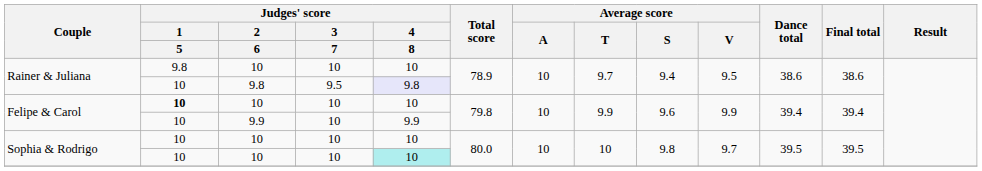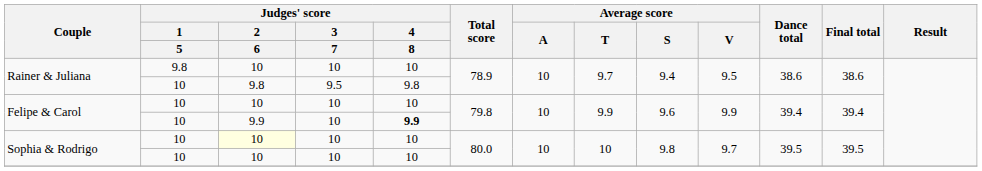row 5 | Judges' score / 4 / 8: lavender background -> no background
row 6 | Judges' score / 1 / 5: bold -> normal
row 7 | Judges' score / 4 / 8: normal -> bold
row 8 | Judges' score / 2 / 6: no background -> lightyellow background
row 9 | Judges' score / 4 / 8: paleturquoise background -> no background
